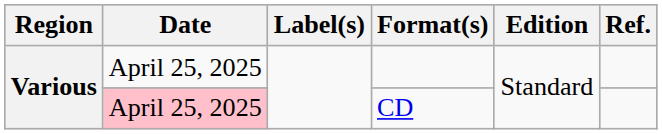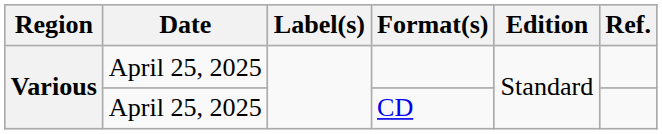CD | Date: pink background -> no background
